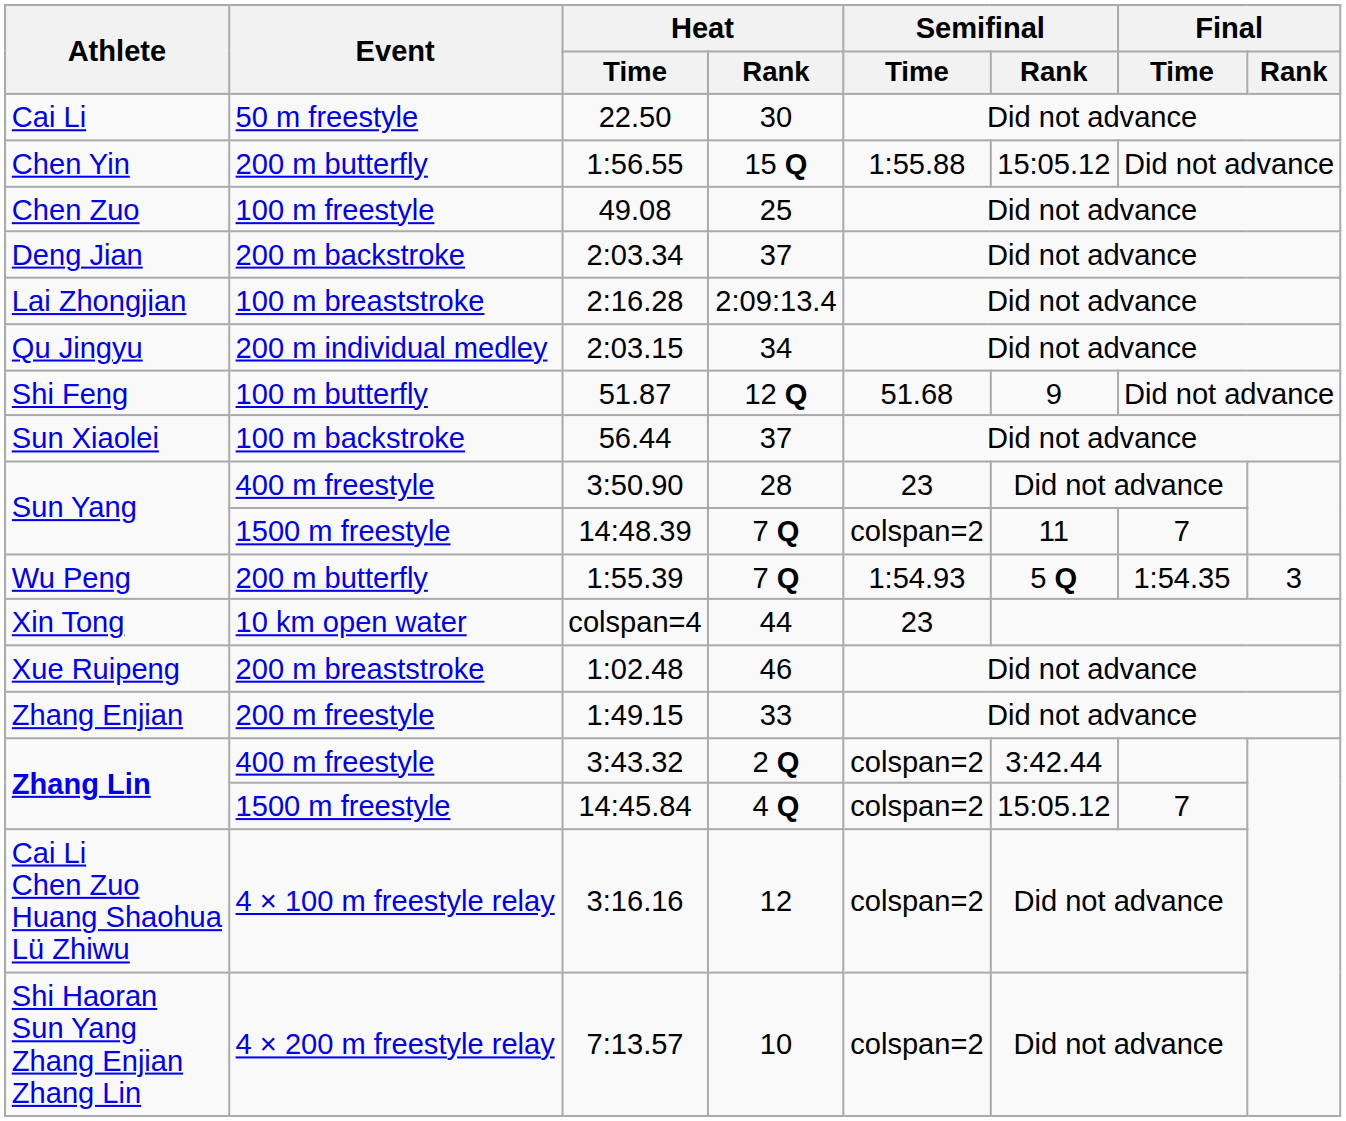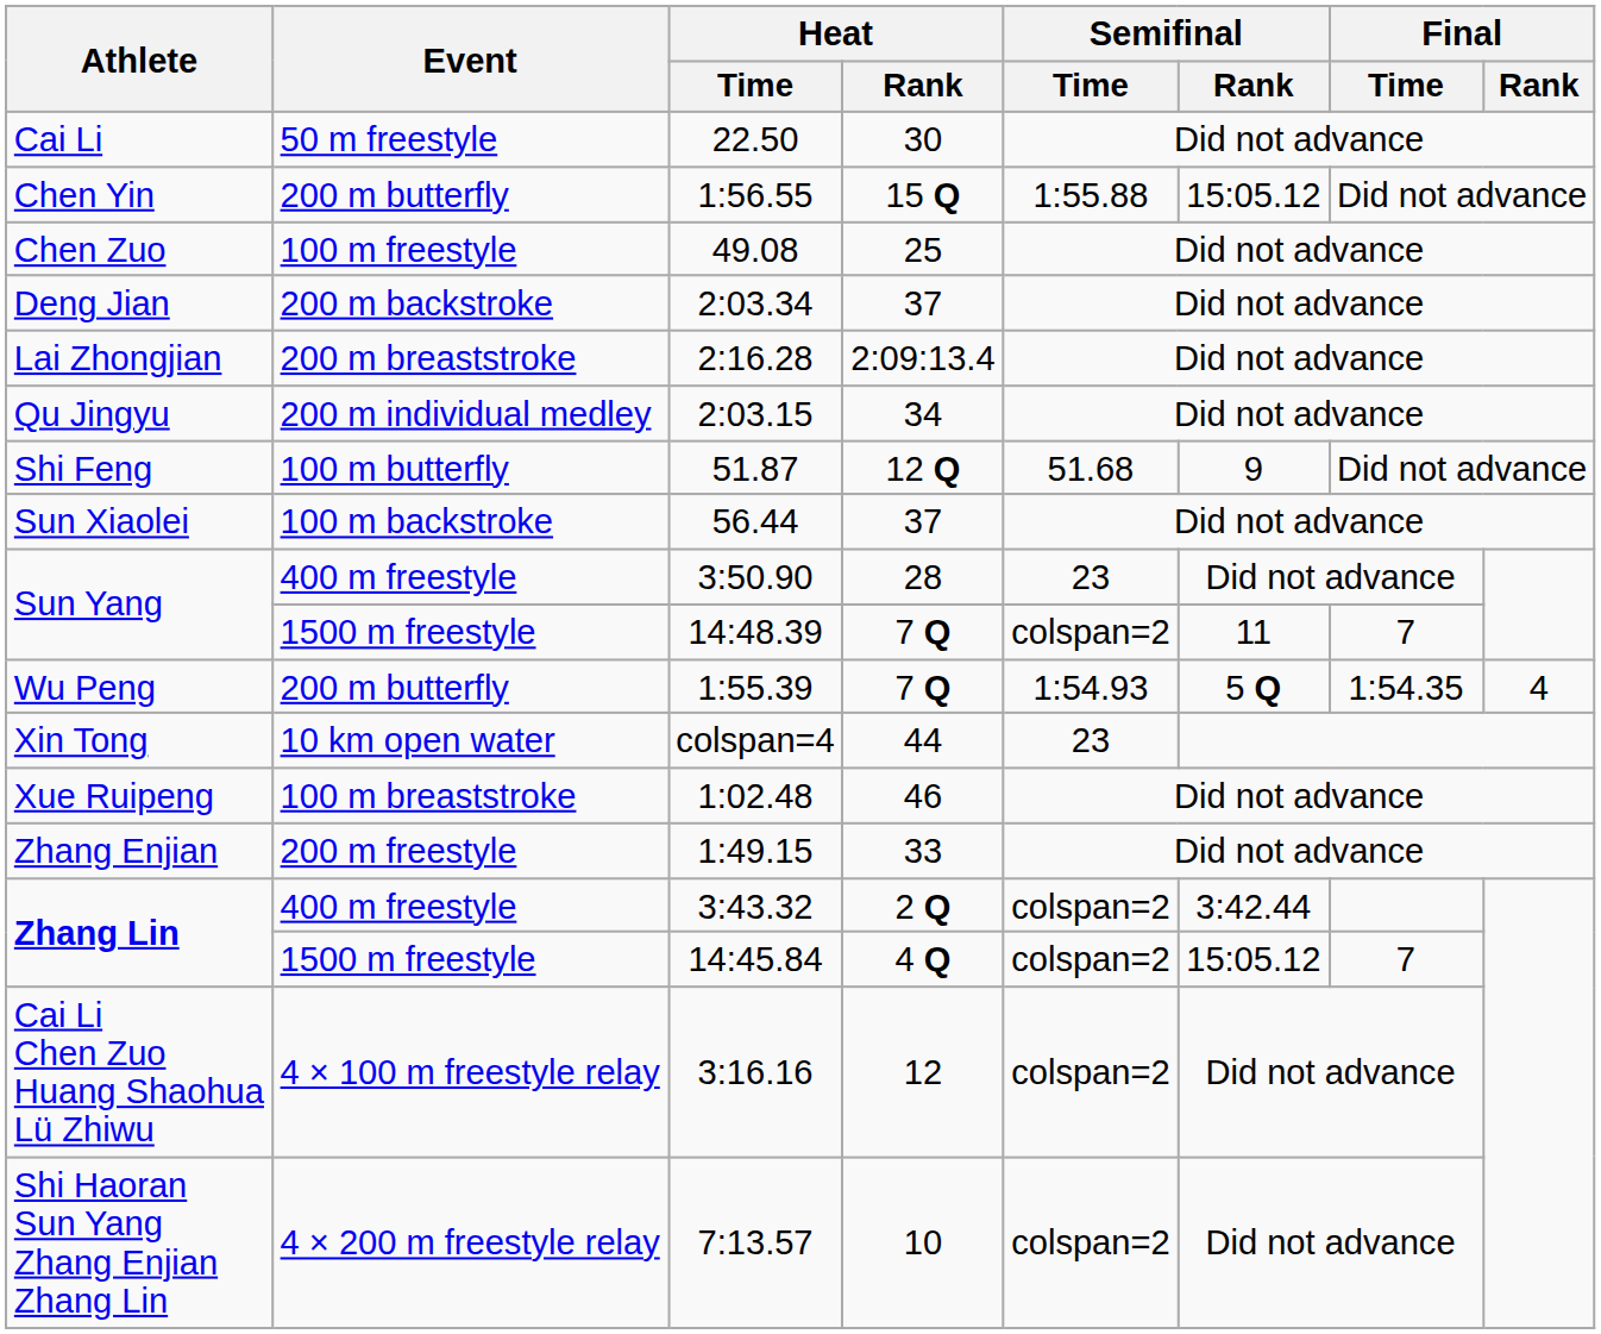2:16.28 | Event: 100 m breaststroke -> 200 m breaststroke
1:55.39 | Final / Rank: 3 -> 4
1:02.48 | Event: 200 m breaststroke -> 100 m breaststroke
